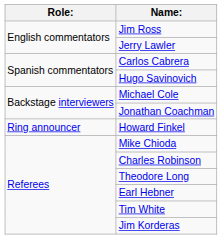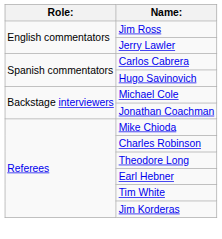- row: Ring announcer | Howard Finkel
